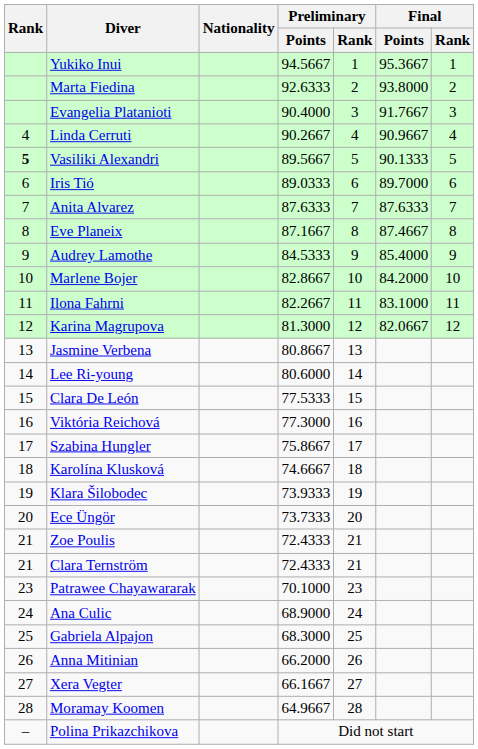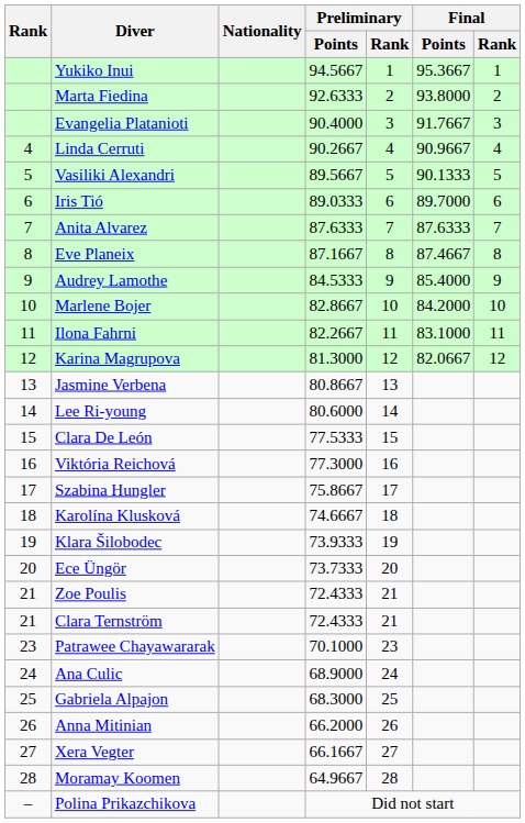Vasiliki Alexandri | Rank: bold -> normal
